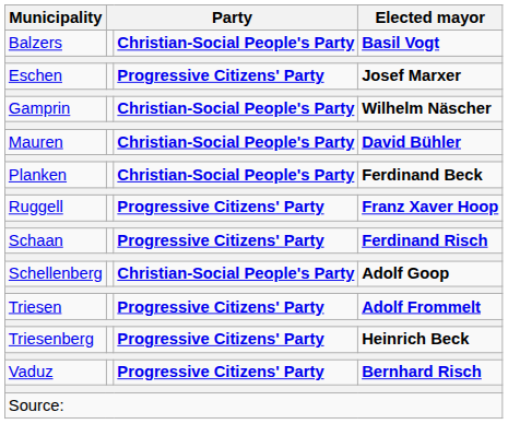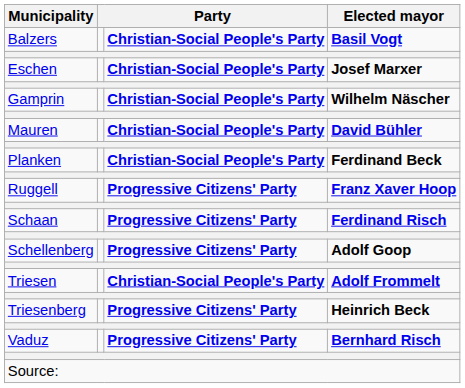Eschen | column 3: Progressive Citizens' Party -> Christian-Social People's Party
Schellenberg | column 3: Christian-Social People's Party -> Progressive Citizens' Party
Triesen | column 3: Progressive Citizens' Party -> Christian-Social People's Party
